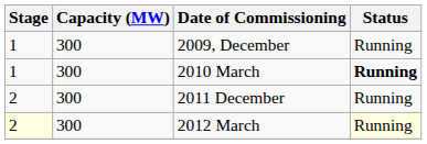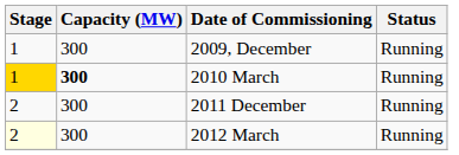2010 March | Stage: no background -> gold background
2010 March | Capacity (MW): normal -> bold
2010 March | Status: bold -> normal
2012 March | Status: lightyellow background -> no background
